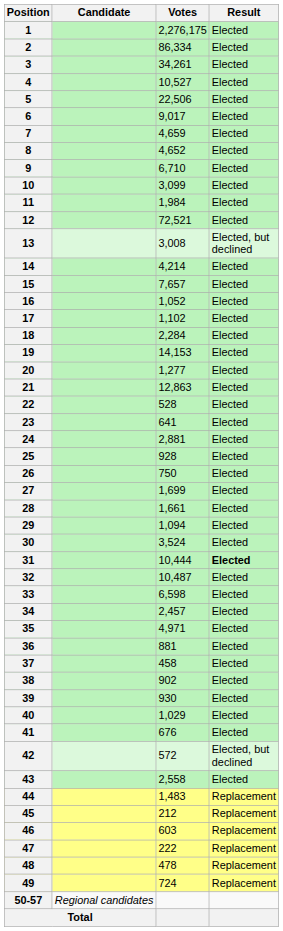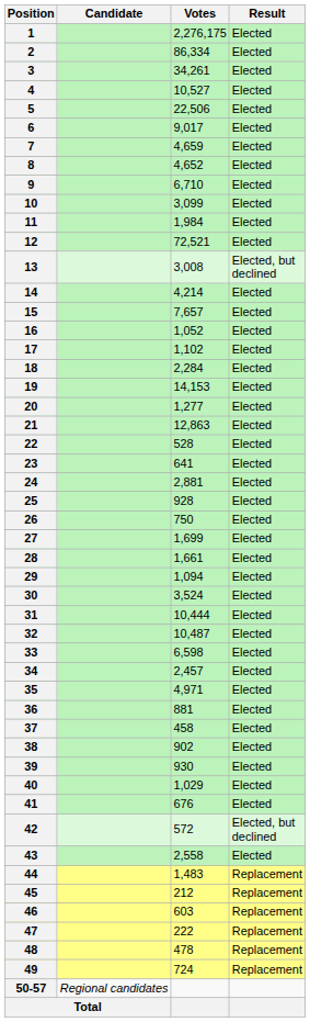31 | Result: bold -> normal
